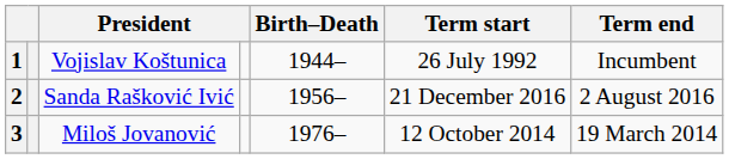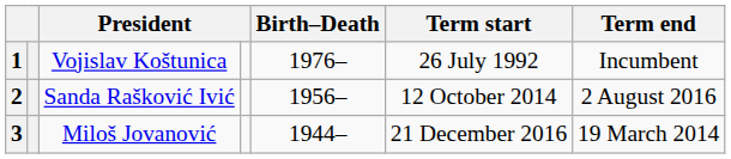1 | Birth–Death: 1944– -> 1976–
2 | Term start: 21 December 2016 -> 12 October 2014
3 | Birth–Death: 1976– -> 1944–
3 | Term start: 12 October 2014 -> 21 December 2016
